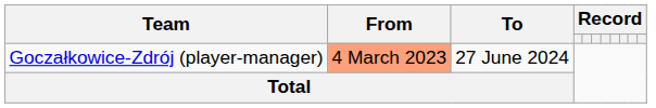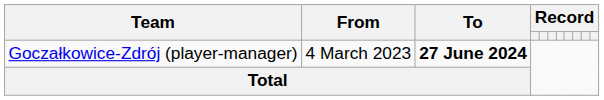Goczałkowice-Zdrój (player-manager) | From: lightsalmon background -> no background
Goczałkowice-Zdrój (player-manager) | To: normal -> bold
